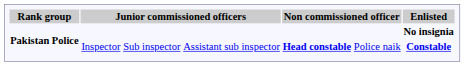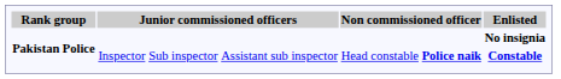Inspector | column 5: bold -> normal
Inspector | column 6: normal -> bold
